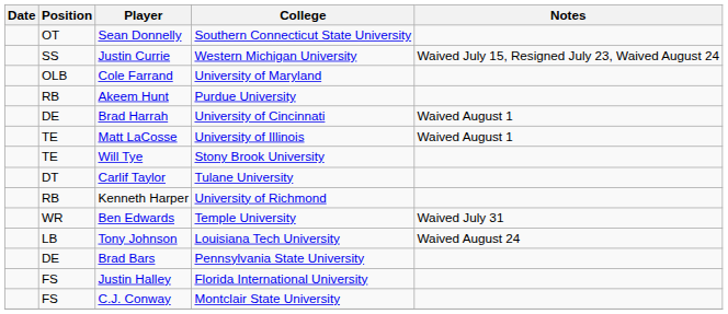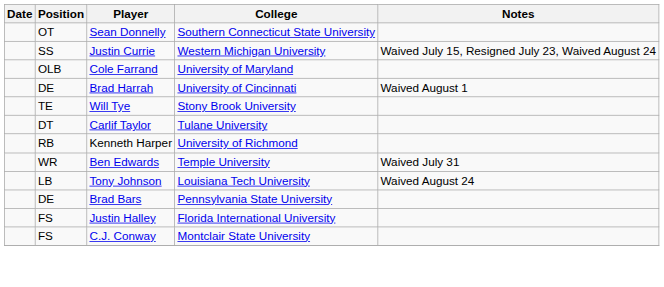- row: RB | Akeem Hunt | Purdue University
- row: TE | Matt LaCosse | University of Illinois | Waived August 1
